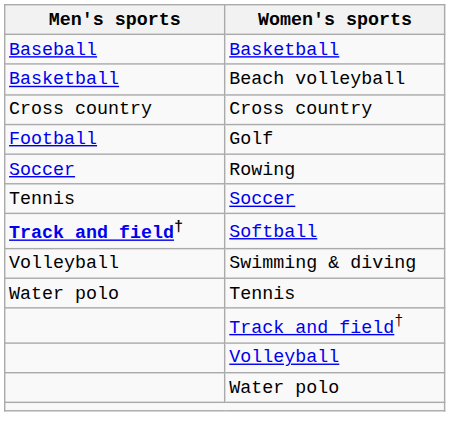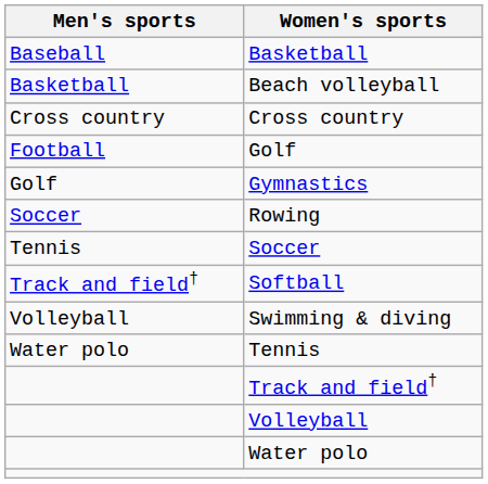+ row: Golf | Gymnastics
Softball | Men's sports: bold -> normal
